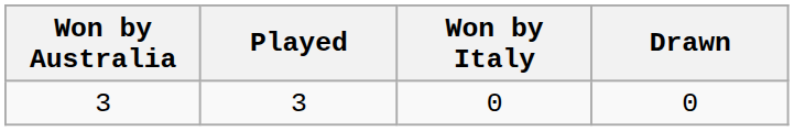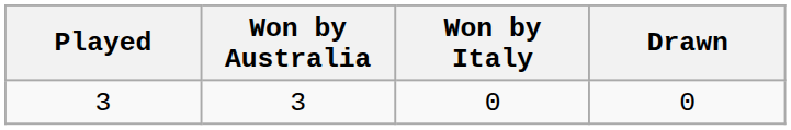columns swapped: Played <-> Won by Australia
